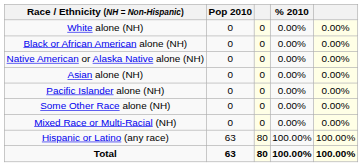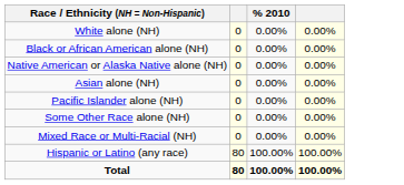- column: Pop 2010 | 0 | 0 | 0 | 0 | 0 | 0 | 0 | 63 | 63
